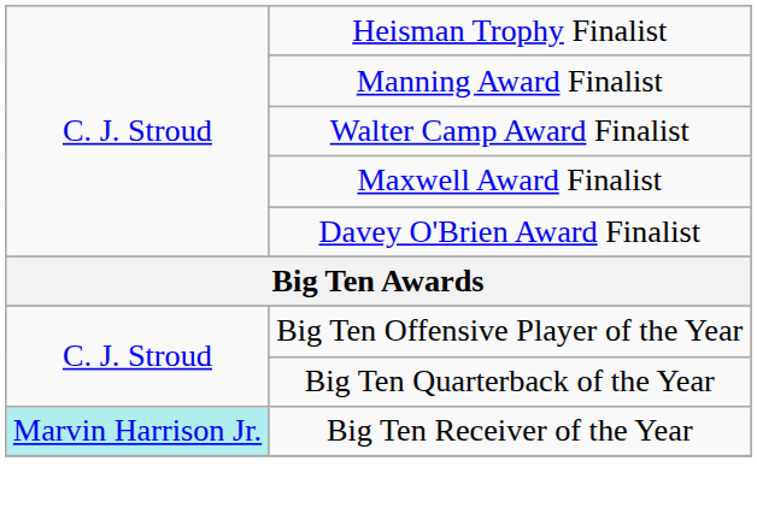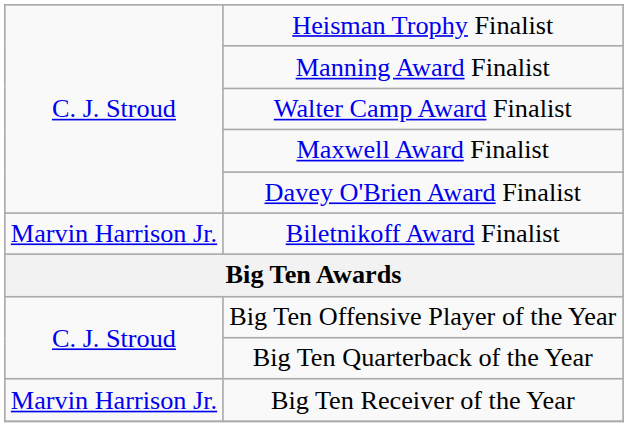+ row: Marvin Harrison Jr. | Biletnikoff Award Finalist
Big Ten Receiver of the Year | column 1: paleturquoise background -> no background
